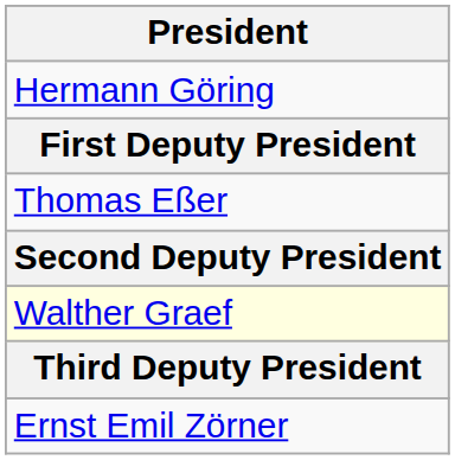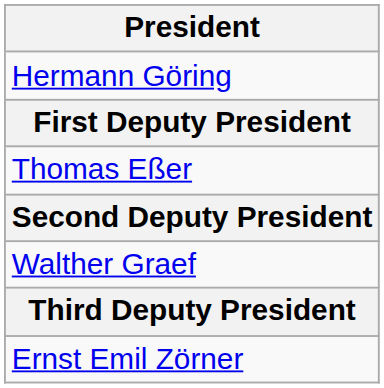row 6 | column 1: lightyellow background -> no background
